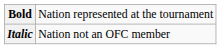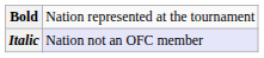Italic | column 2: no background -> lavender background
